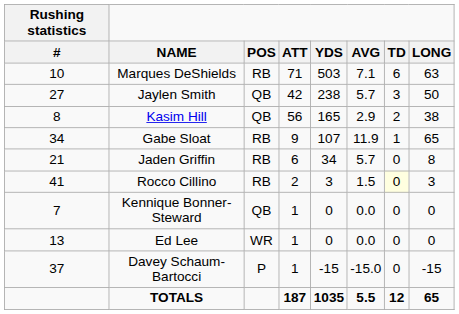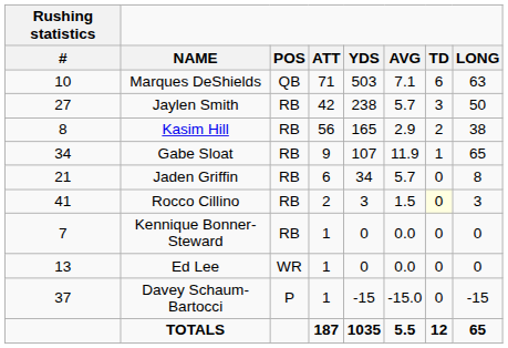Marques DeShields | POS: RB -> QB
Jaylen Smith | POS: QB -> RB
Kasim Hill | POS: QB -> RB
Kennique Bonner-Steward | POS: QB -> RB
